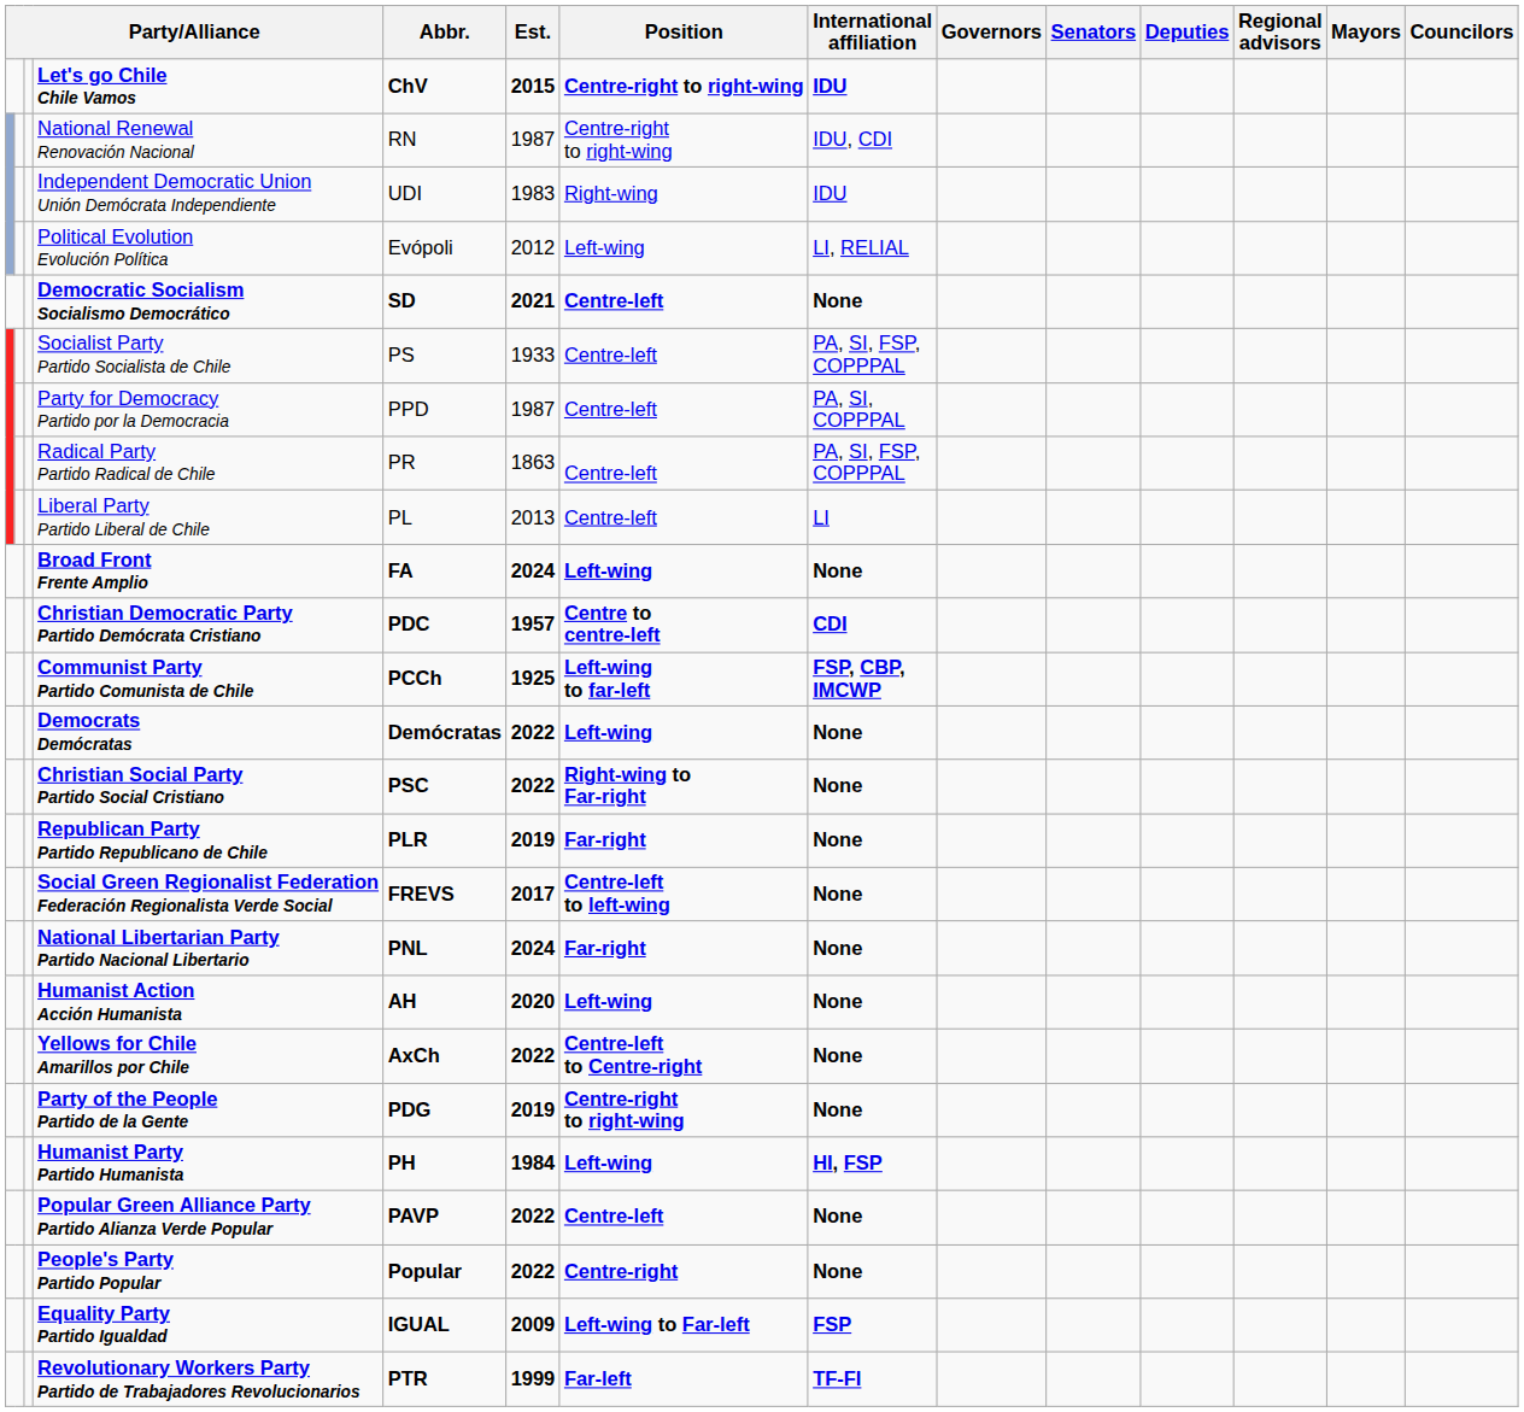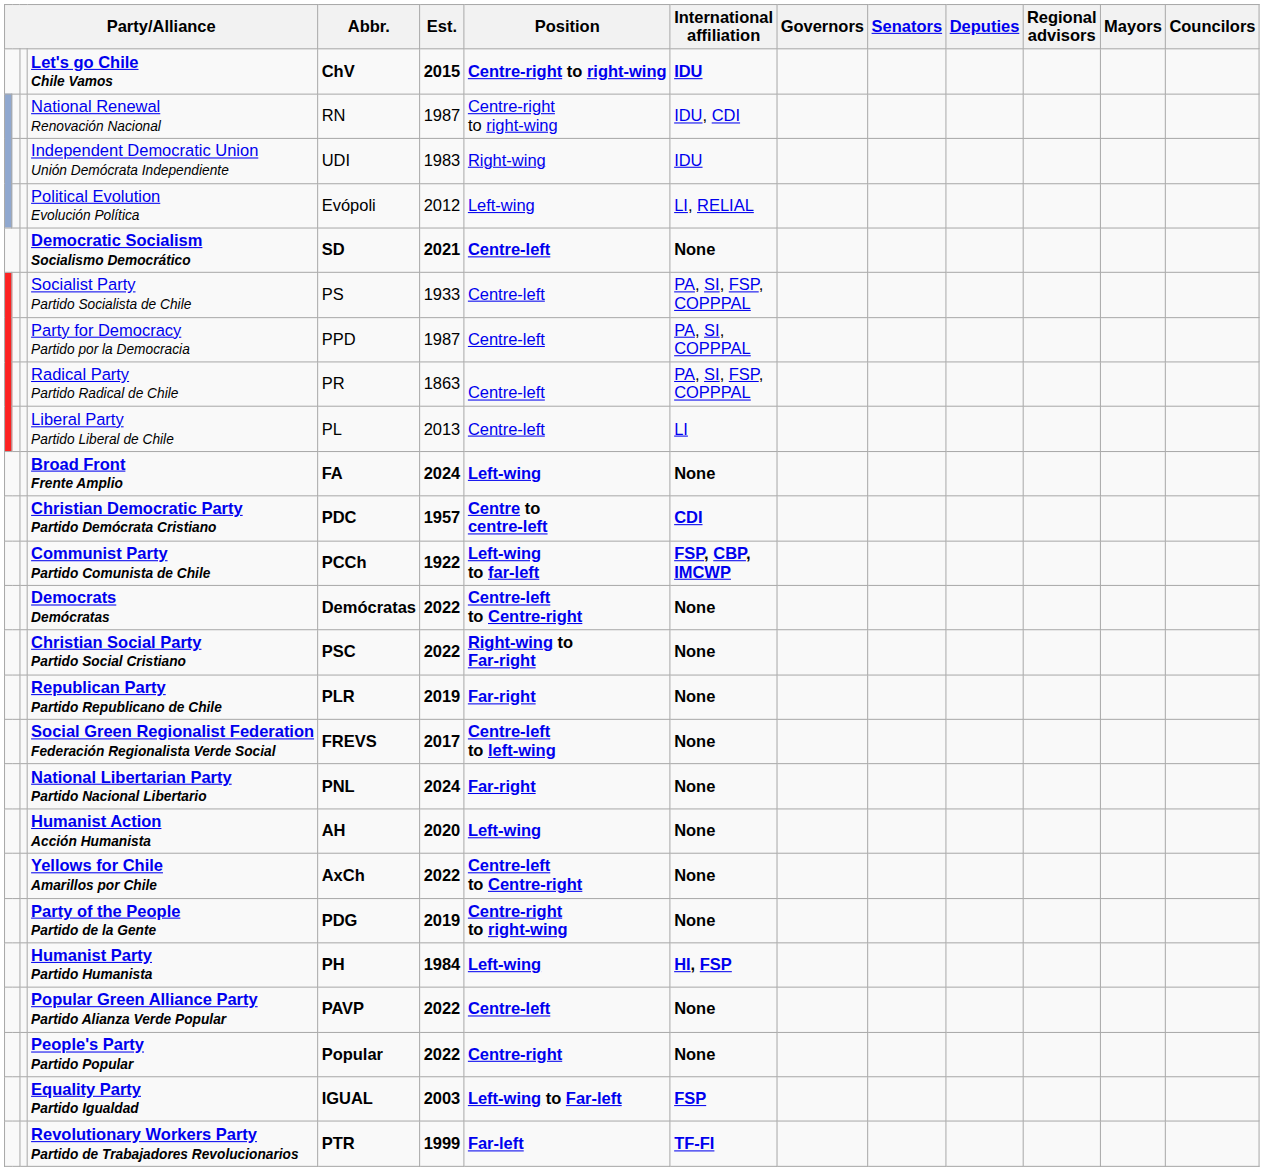Communist Party Partido Comunista de Chile | Est.: 1925 -> 1922
Democrats Demócratas | Position: Left-wing -> Centre-left to Centre-right
Equality Party Partido Igualdad | Est.: 2009 -> 2003
